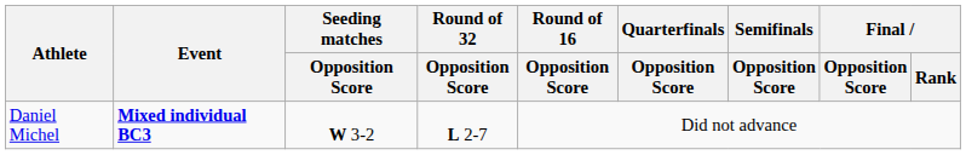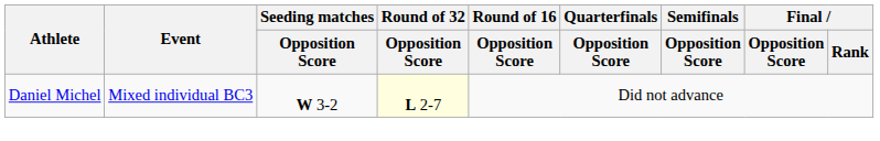Daniel Michel | Event: bold -> normal
Daniel Michel | Round of 32 / Opposition Score: no background -> lightyellow background
